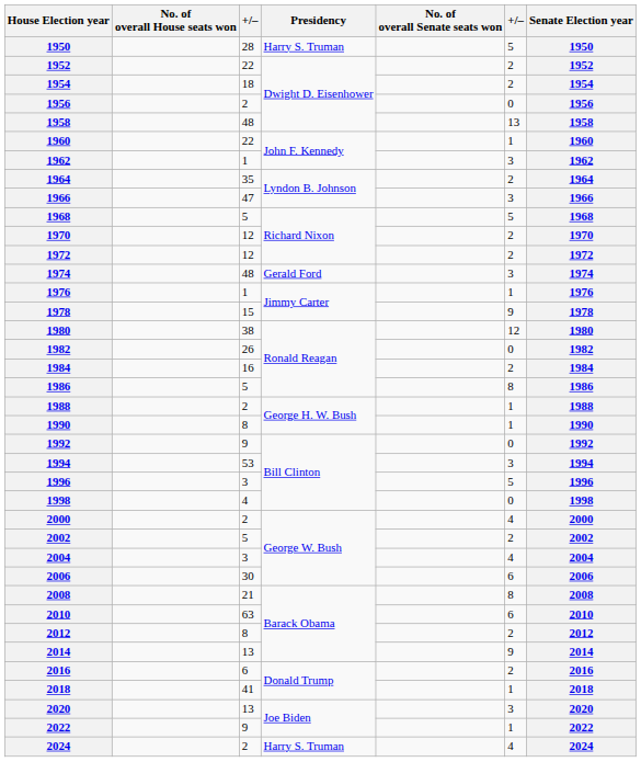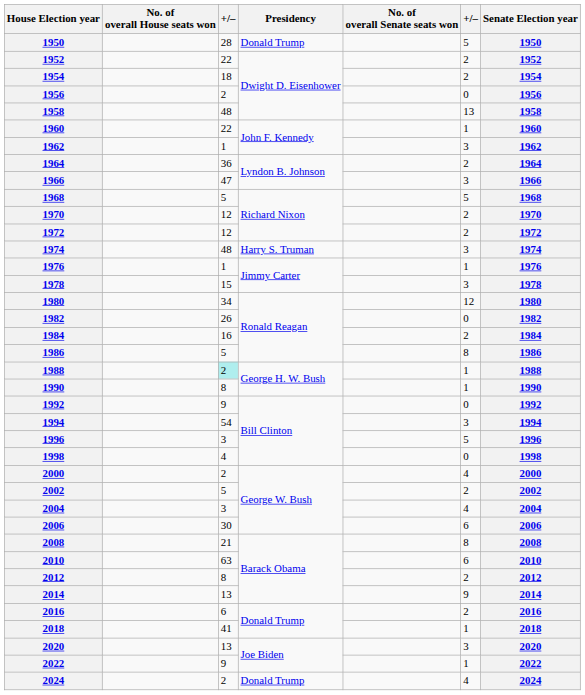row 2 | Presidency: Harry S. Truman -> Donald Trump
row 9 | column 3: 35 -> 36
row 14 | Presidency: Gerald Ford -> Harry S. Truman
row 16 | column 6: 9 -> 3
row 17 | column 3: 38 -> 34
row 21 | column 3: no background -> paleturquoise background
row 24 | column 3: 53 -> 54
row 39 | Presidency: Harry S. Truman -> Donald Trump
